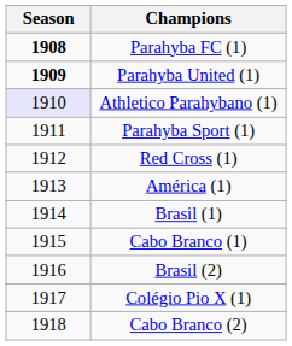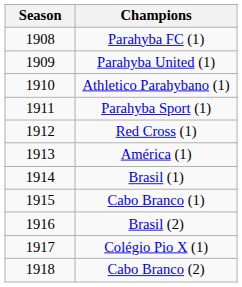Parahyba FC (1) | Season: bold -> normal
Parahyba United (1) | Season: bold -> normal
Athletico Parahybano (1) | Season: lavender background -> no background
